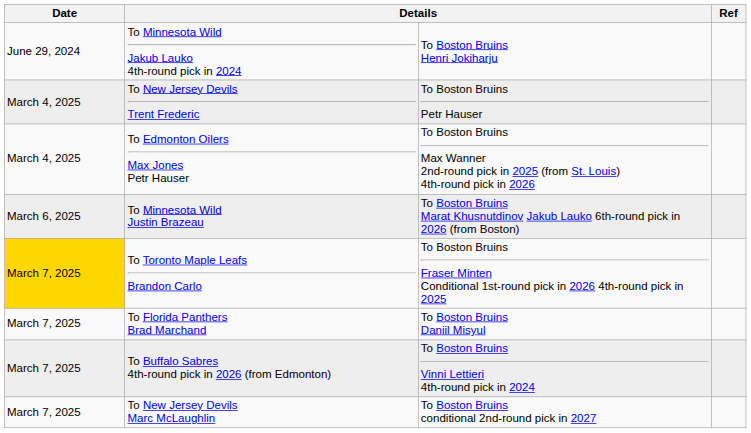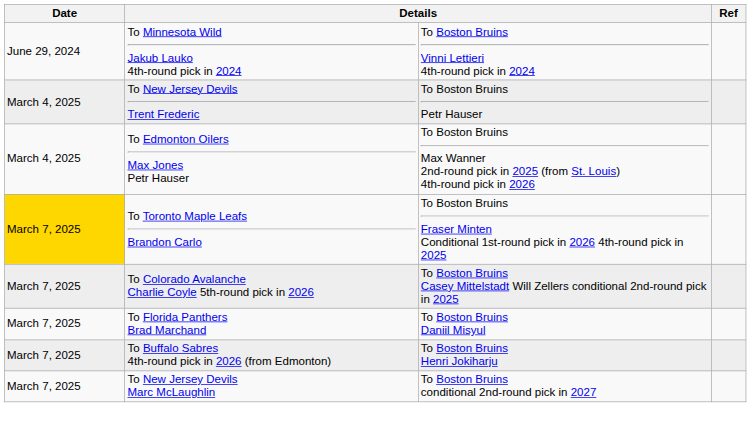To Minnesota Wild Jakub Lauko 4th-round pick in 2024 | column 3: To Boston Bruins Henri Jokiharju -> To Boston Bruins Vinni Lettieri 4th-round pick in 2024
- row: March 6, 2025 | To Minnesota Wild Justin Brazeau | To Boston Bruins Marat Khusnutdinov Jakub Lauko 6th-round pick in 2026 (from Boston)
+ row: March 7, 2025 | To Colorado Avalanche Charlie Coyle 5th-round pick in 2026 | To Boston Bruins Casey Mittelstadt Will Zellers conditional 2nd-round pick in 2025
To Buffalo Sabres 4th-round pick in 2026 (from Edmonton) | column 3: To Boston Bruins Vinni Lettieri 4th-round pick in 2024 -> To Boston Bruins Henri Jokiharju
